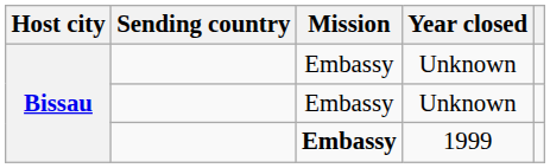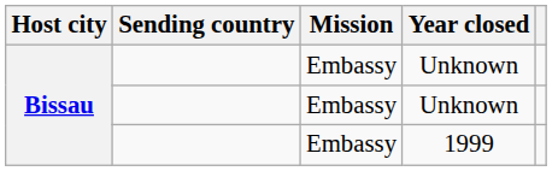1999 | Mission: bold -> normal
